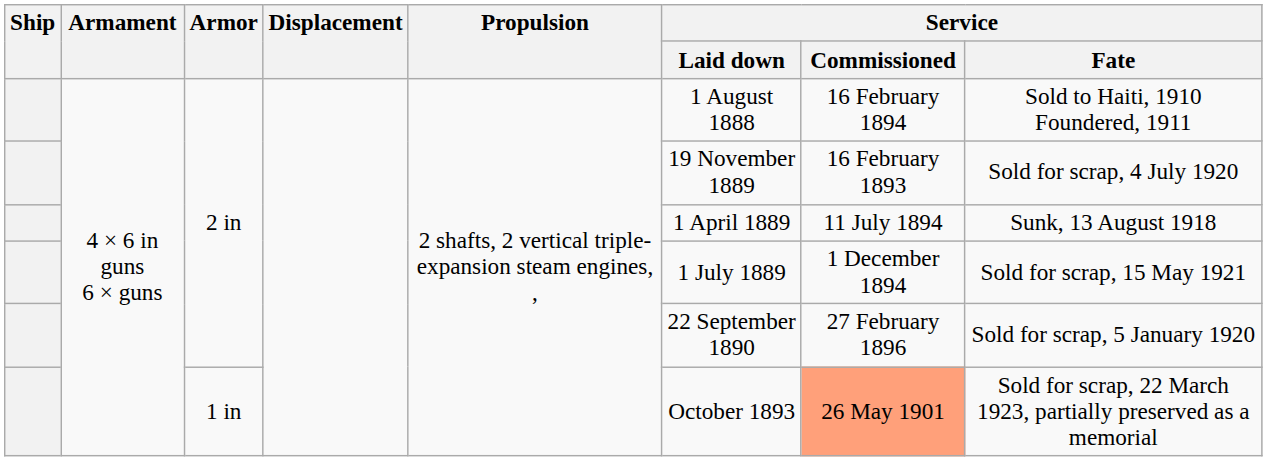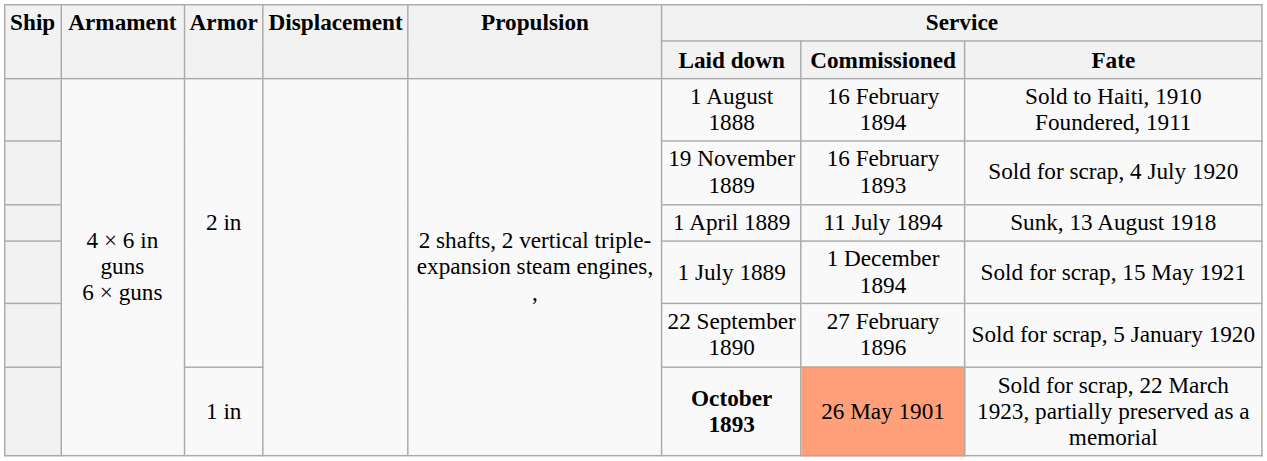1 in | Service / Laid down: normal -> bold
